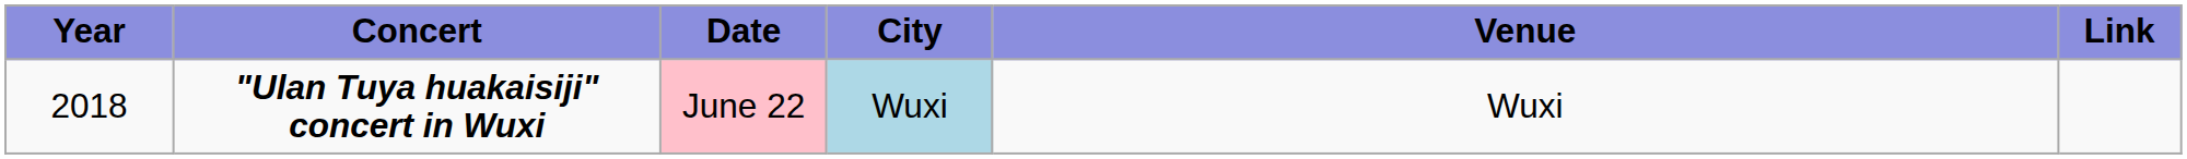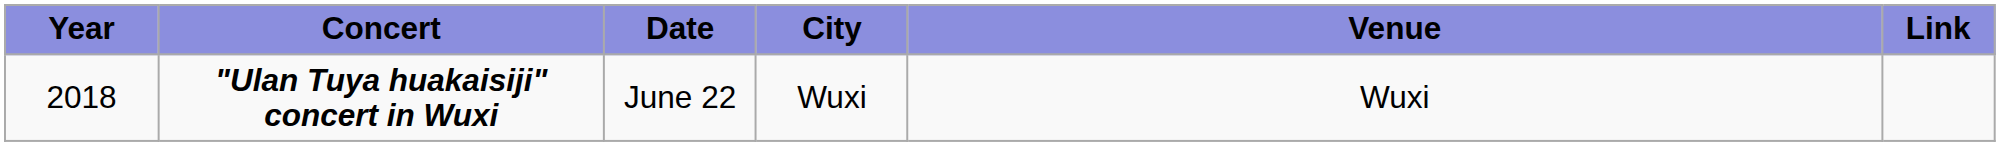"Ulan Tuya huakaisiji" concert in Wuxi | Date: pink background -> no background
"Ulan Tuya huakaisiji" concert in Wuxi | City: lightblue background -> no background
